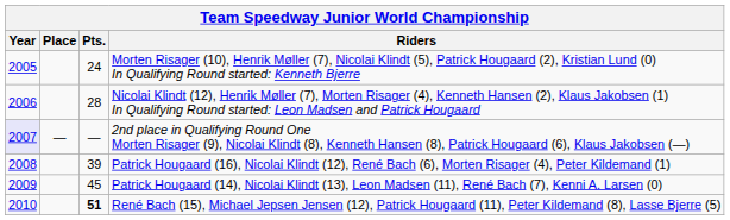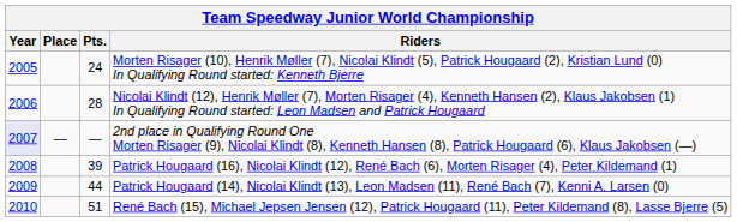row 7 | Pts.: 45 -> 44
row 8 | Pts.: bold -> normal
